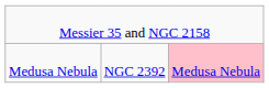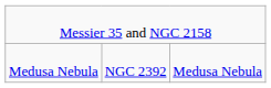row 2 | column 3: pink background -> no background
